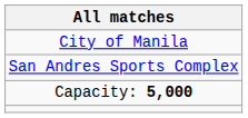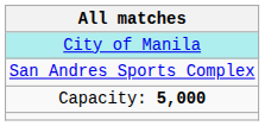row 2 | column 1: no background -> paleturquoise background
